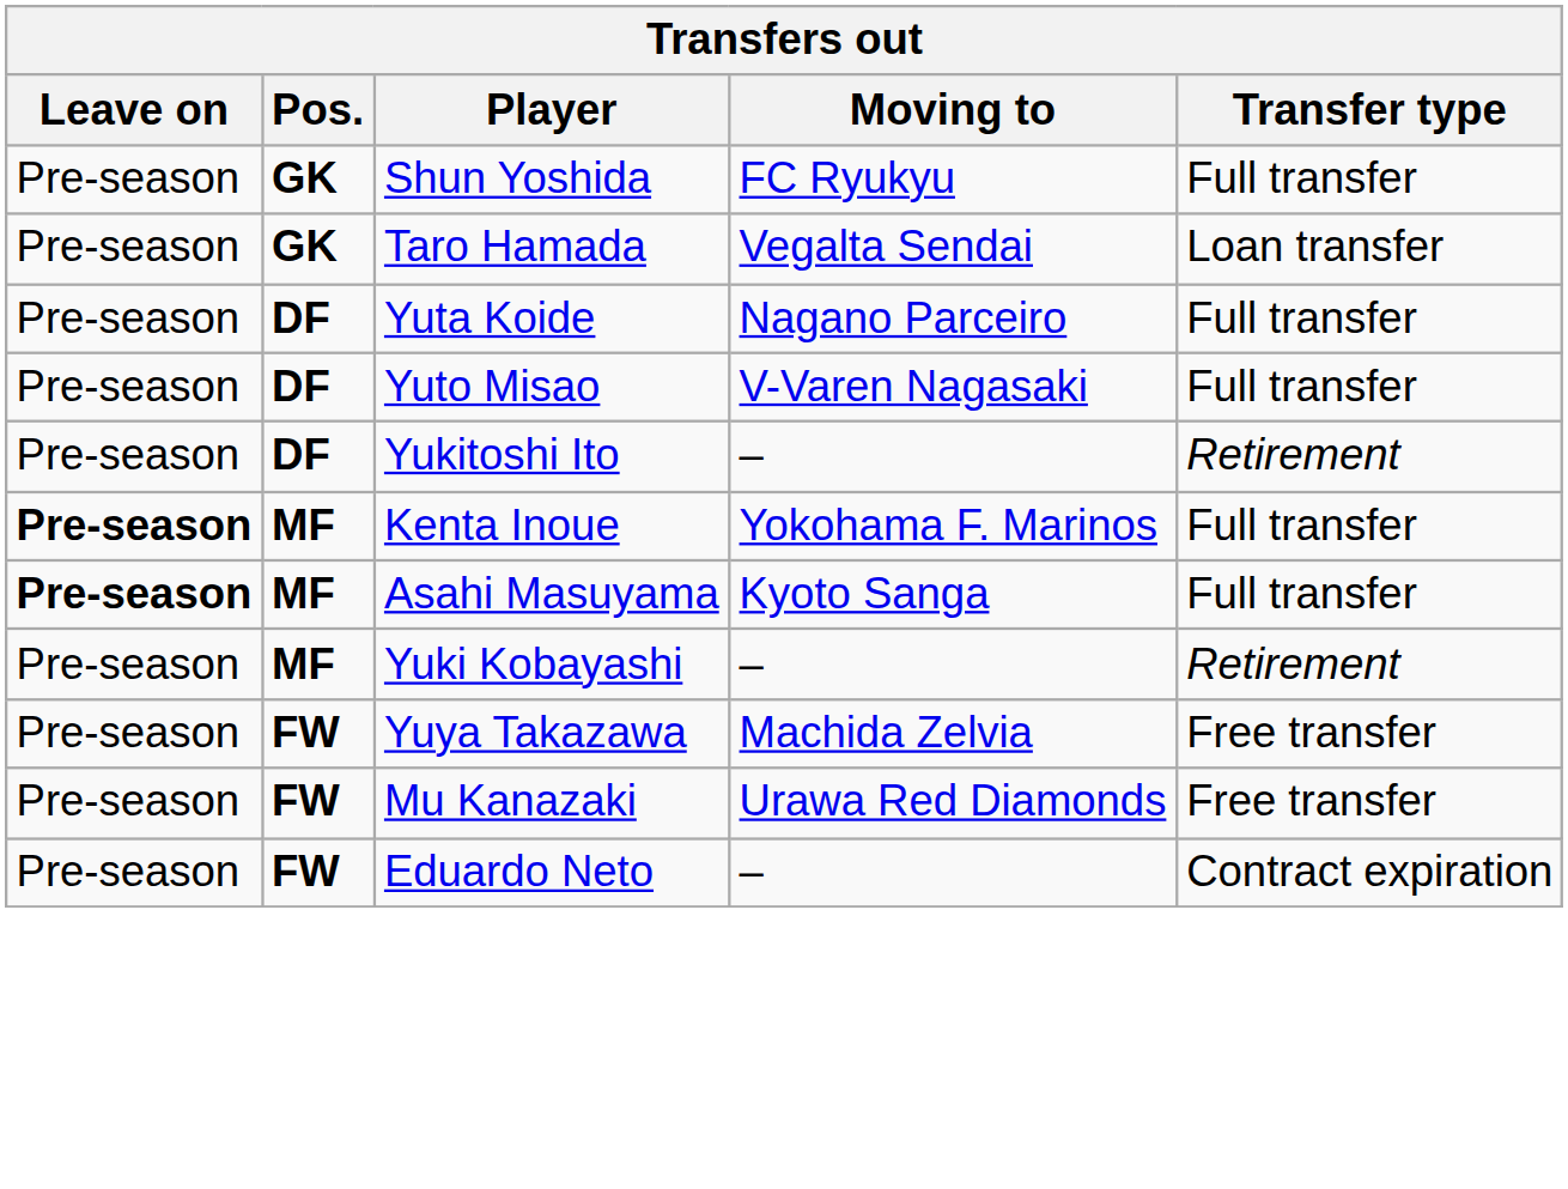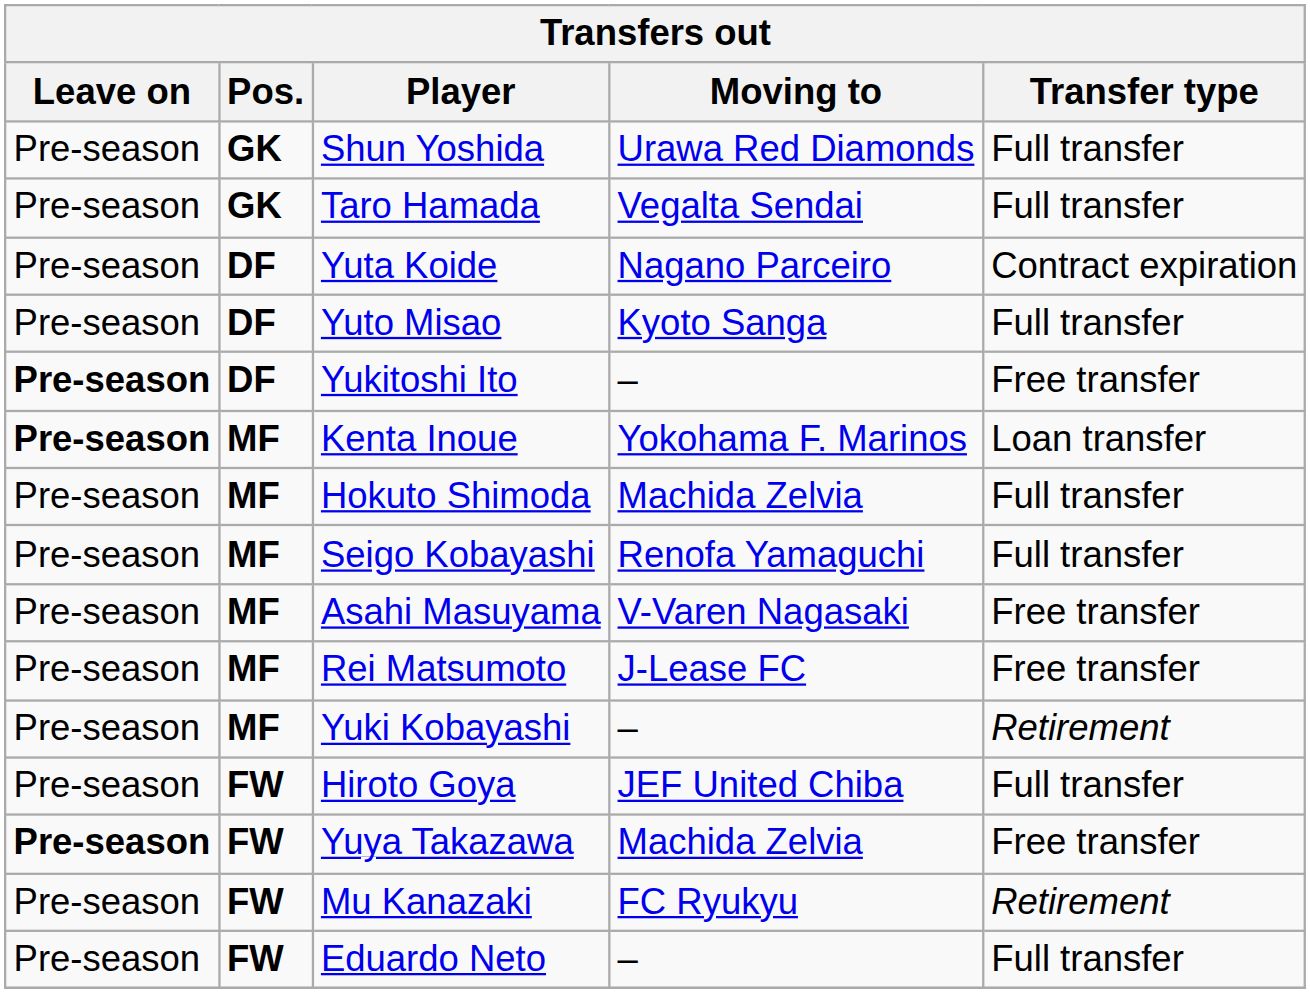Shun Yoshida | Moving to: FC Ryukyu -> Urawa Red Diamonds
Taro Hamada | Transfer type: Loan transfer -> Full transfer
Yuta Koide | Transfer type: Full transfer -> Contract expiration
Yuto Misao | Moving to: V-Varen Nagasaki -> Kyoto Sanga
Yukitoshi Ito | Leave on: normal -> bold
Yukitoshi Ito | Transfer type: Retirement -> Free transfer
Kenta Inoue | Transfer type: Full transfer -> Loan transfer
+ row: Pre-season | MF | Hokuto Shimoda | Machida Zelvia | Full transfer
+ row: Pre-season | MF | Seigo Kobayashi | Renofa Yamaguchi | Full transfer
Asahi Masuyama | Leave on: bold -> normal
Asahi Masuyama | Moving to: Kyoto Sanga -> V-Varen Nagasaki
Asahi Masuyama | Transfer type: Full transfer -> Free transfer
+ row: Pre-season | MF | Rei Matsumoto | J-Lease FC | Free transfer
+ row: Pre-season | FW | Hiroto Goya | JEF United Chiba | Full transfer
Yuya Takazawa | Leave on: normal -> bold
Mu Kanazaki | Moving to: Urawa Red Diamonds -> FC Ryukyu
Mu Kanazaki | Transfer type: Free transfer -> Retirement
Eduardo Neto | Transfer type: Contract expiration -> Full transfer
